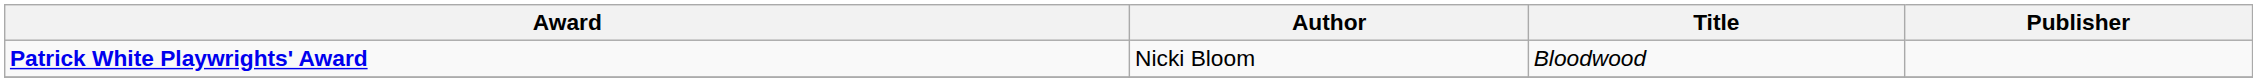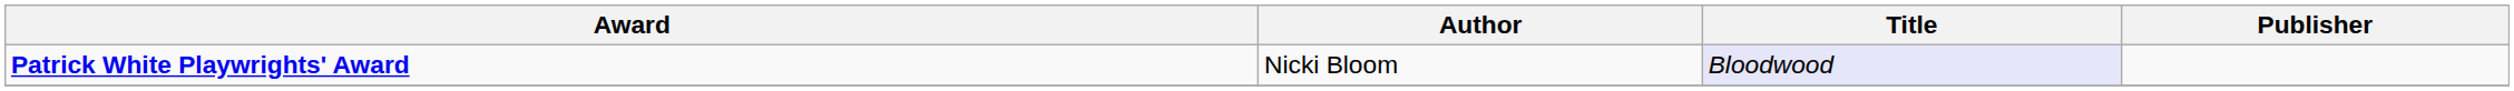Patrick White Playwrights' Award | Title: no background -> lavender background
